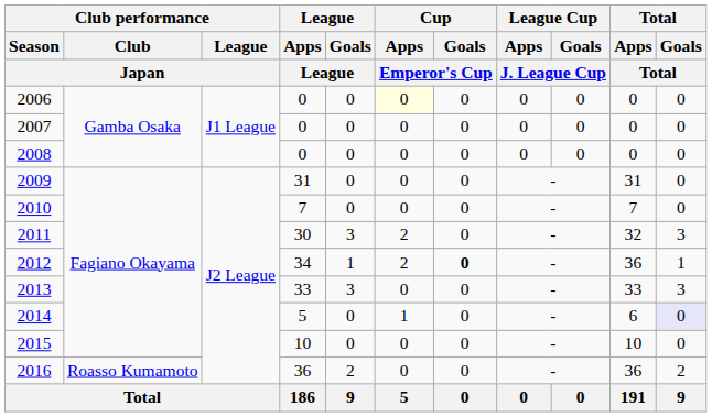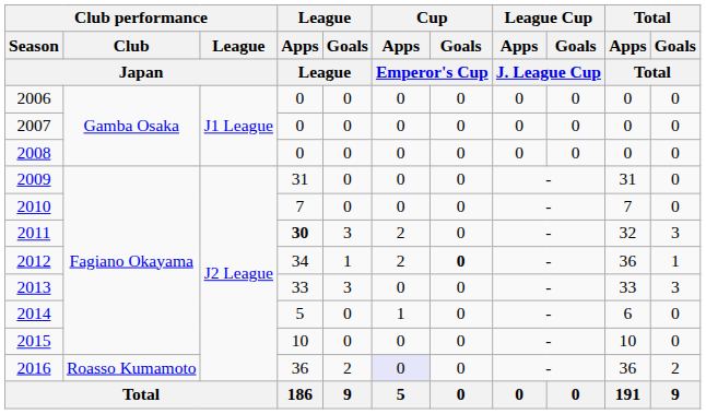2006 | Cup / Apps / Emperor's Cup: lightyellow background -> no background
2011 | League / Apps / League: normal -> bold
2014 | Total / Goals / Total: lavender background -> no background
2016 | Cup / Apps / Emperor's Cup: no background -> lavender background
